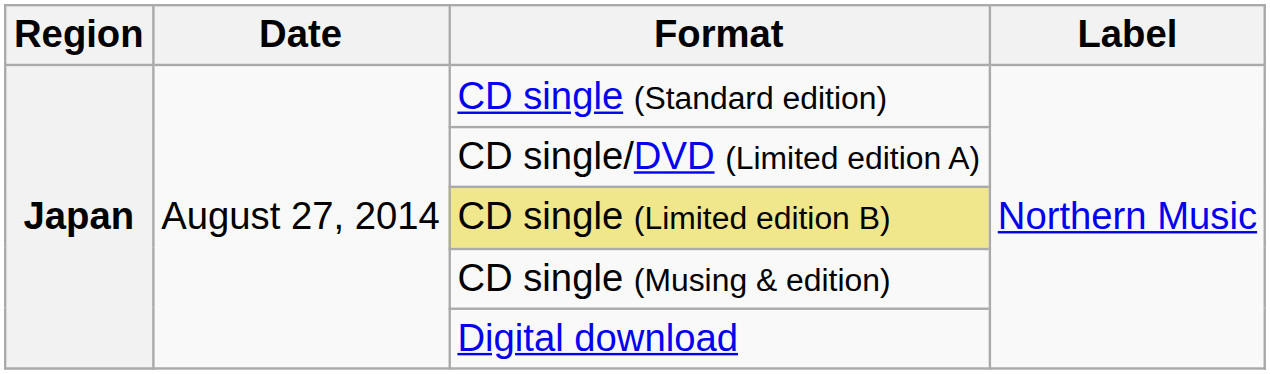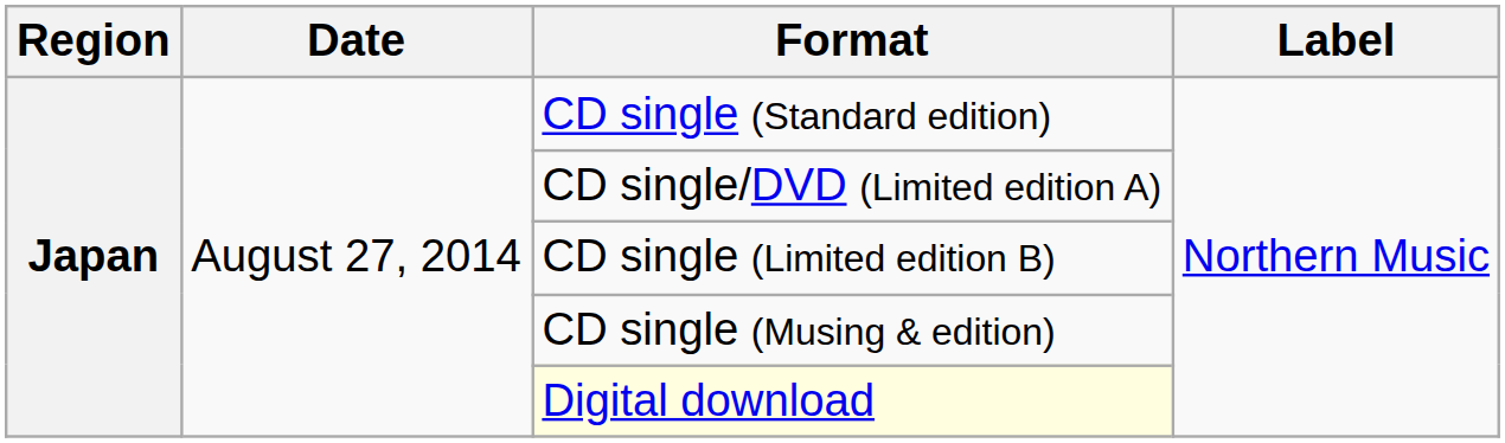CD single (Limited edition B) | Format: khaki background -> no background
Digital download | Format: no background -> lightyellow background
